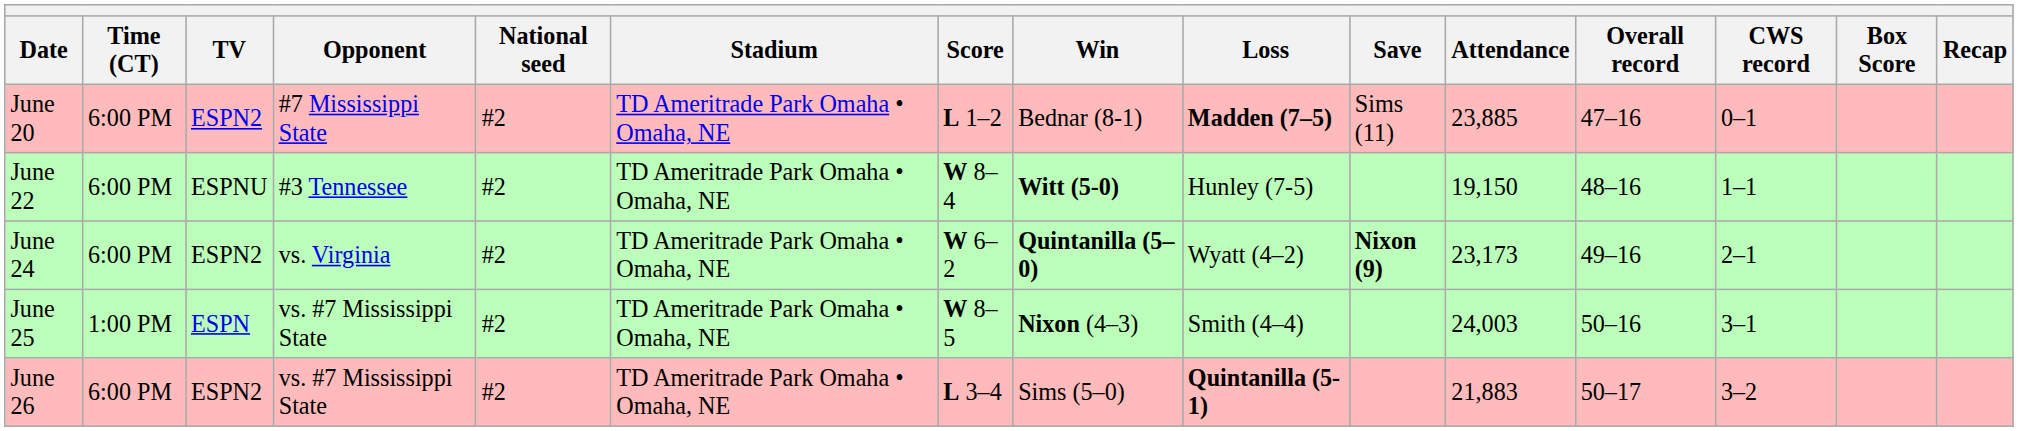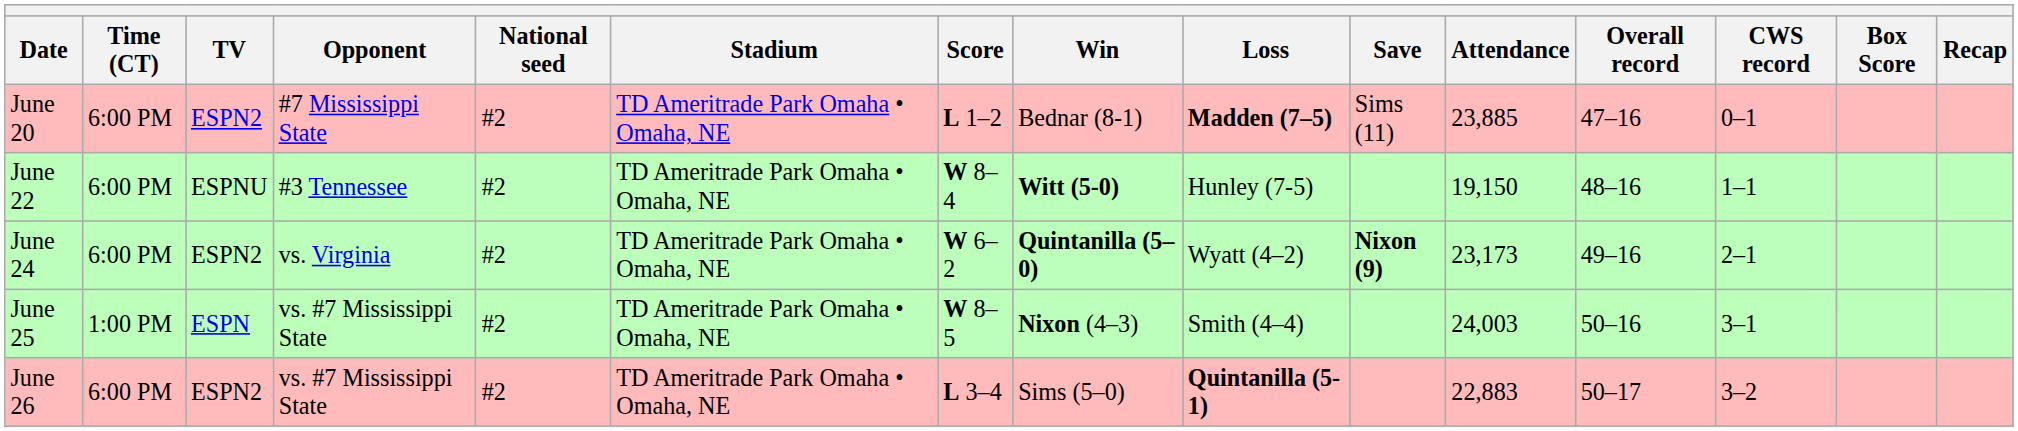June 26 | Attendance: 21,883 -> 22,883
